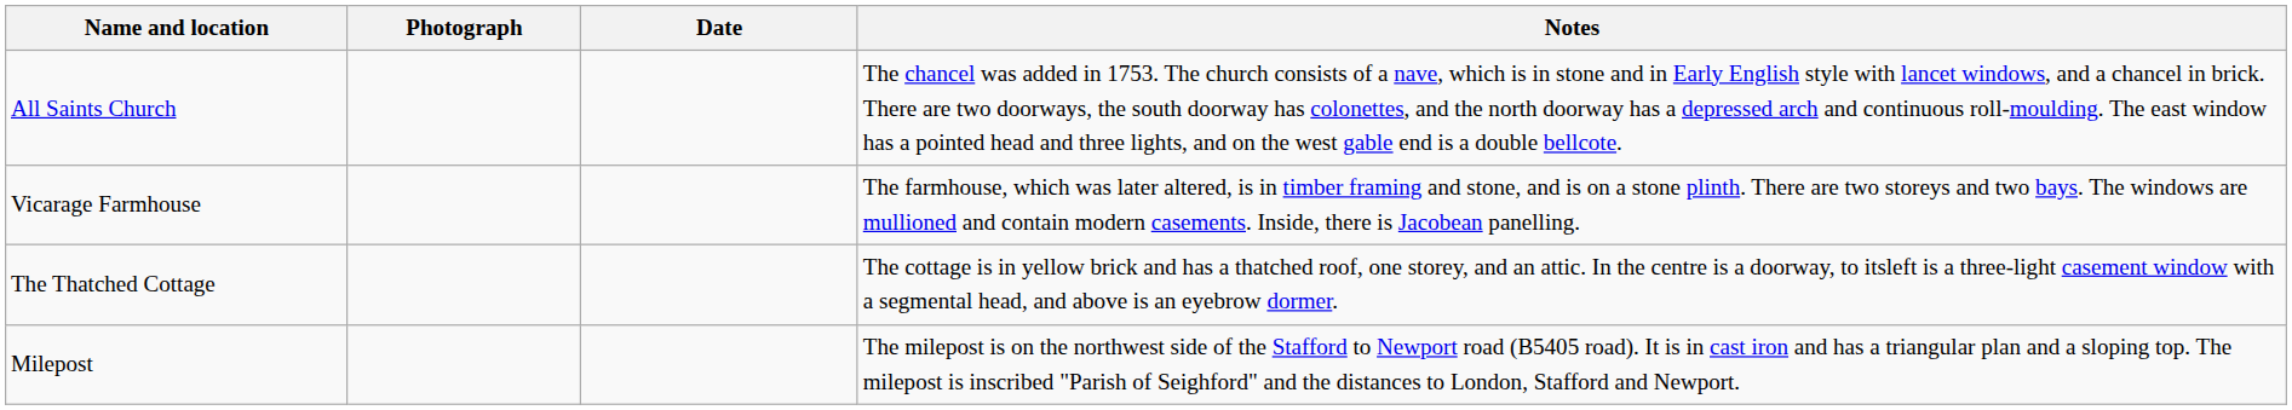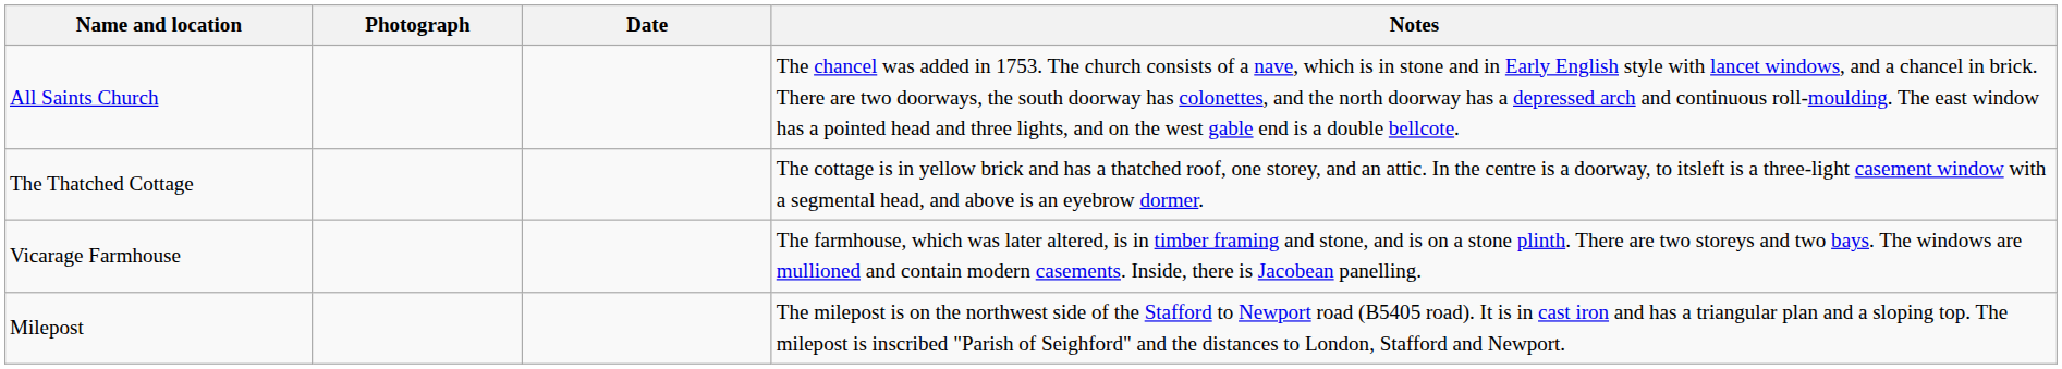rows swapped: Vicarage Farmhouse <-> The Thatched Cottage
